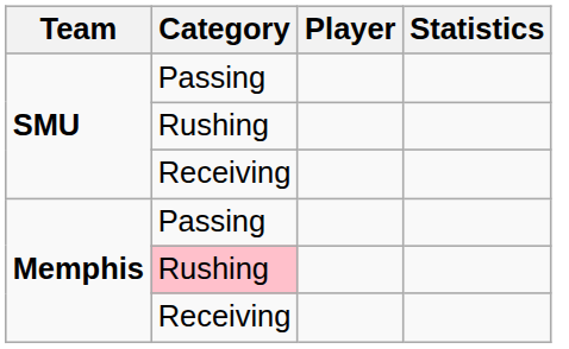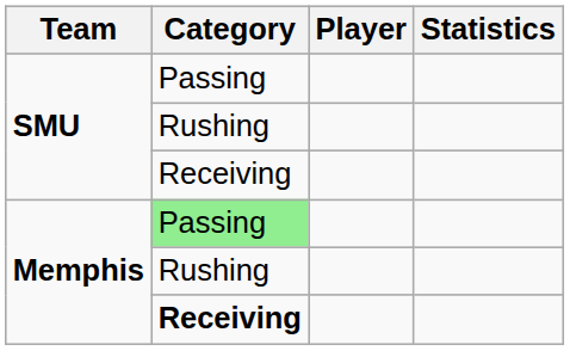Memphis / Passing | Category: no background -> lightgreen background
Memphis / Rushing | Category: pink background -> no background
Memphis / Receiving | Category: normal -> bold
